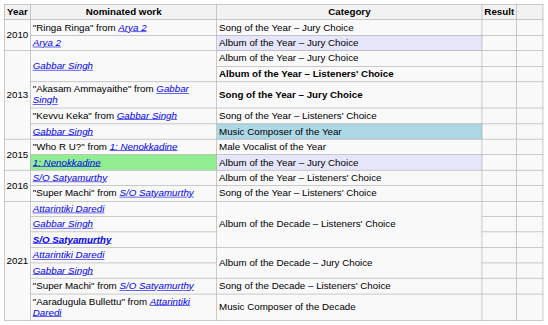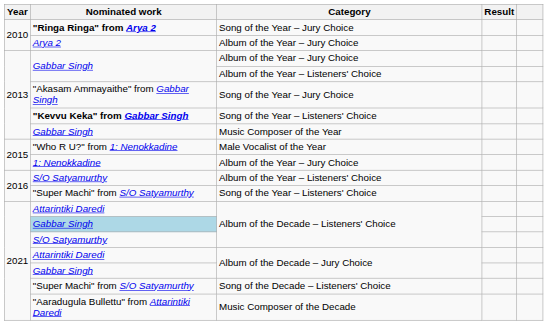"Ringa Ringa" from Arya 2 | Nominated work: normal -> bold
Arya 2 | Category: lavender background -> no background
Gabbar Singh / Album of the Year – Listeners' Choice | Category: bold -> normal
"Akasam Ammayaithe" from Gabbar Singh | Category: bold -> normal
"Kevvu Keka" from Gabbar Singh | Nominated work: normal -> bold
Gabbar Singh / Music Composer of the Year | Category: lightblue background -> no background
1: Nenokkadine | Nominated work: lightgreen background -> no background
1: Nenokkadine | Category: lavender background -> no background
Gabbar Singh / Album of the Decade – Listeners' Choice | Nominated work: no background -> lightblue background
S/O Satyamurthy / Album of the Decade – Listeners' Choice | Nominated work: bold -> normal
